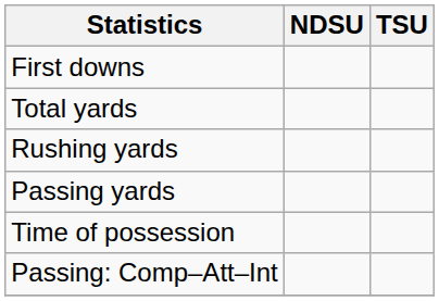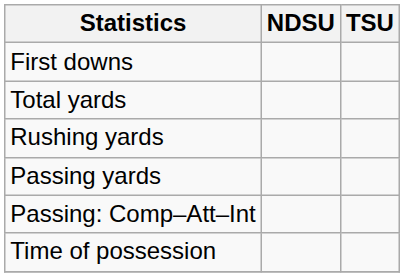rows swapped: Passing: Comp–Att–Int <-> Time of possession
